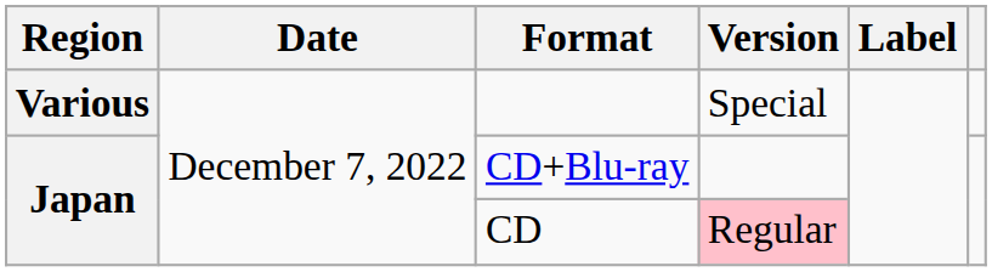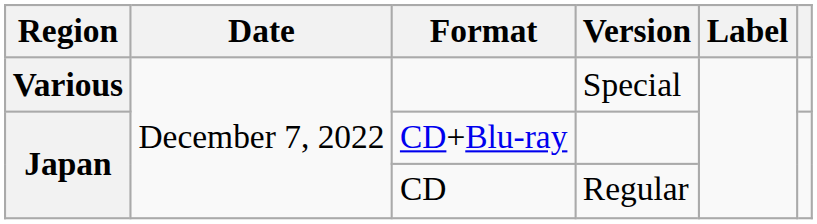CD | Version: pink background -> no background
